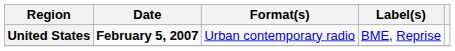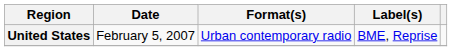United States | Date: bold -> normal
